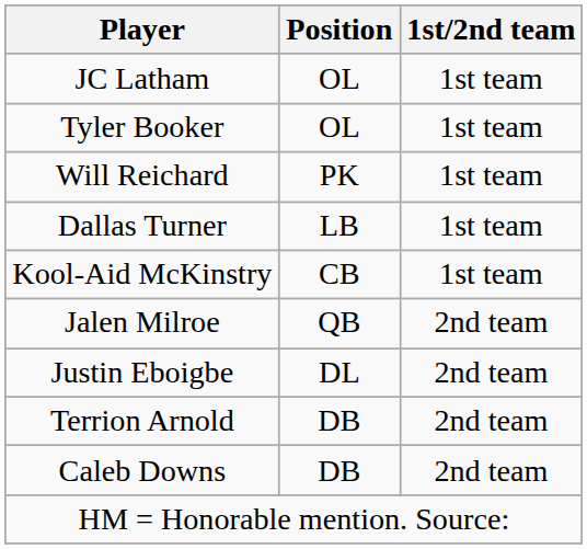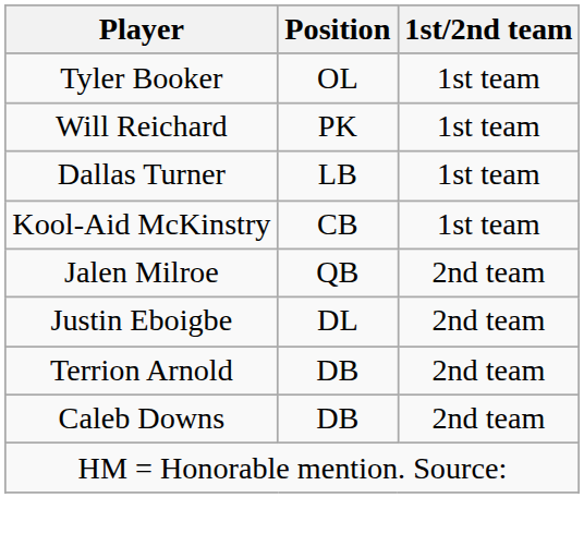- row: JC Latham | OL | 1st team
